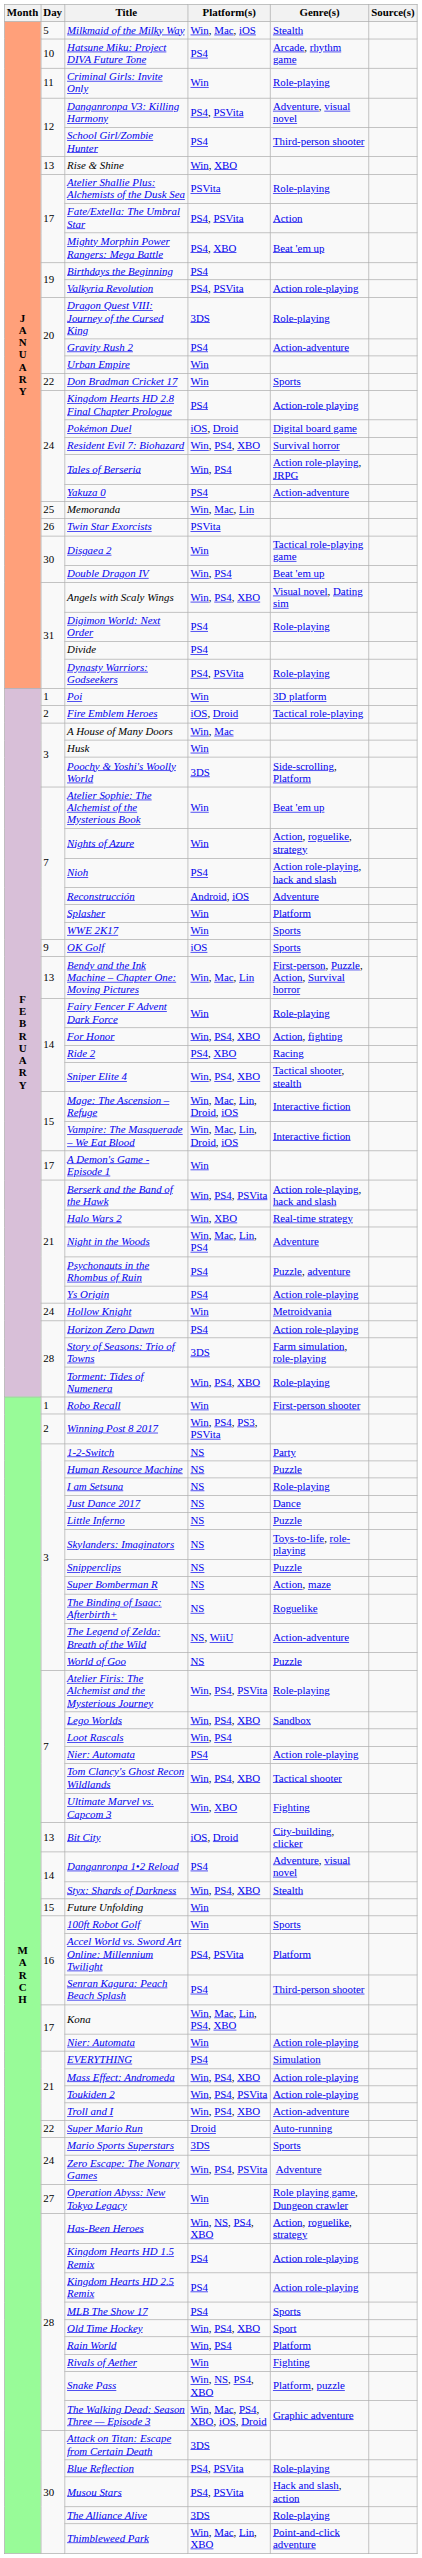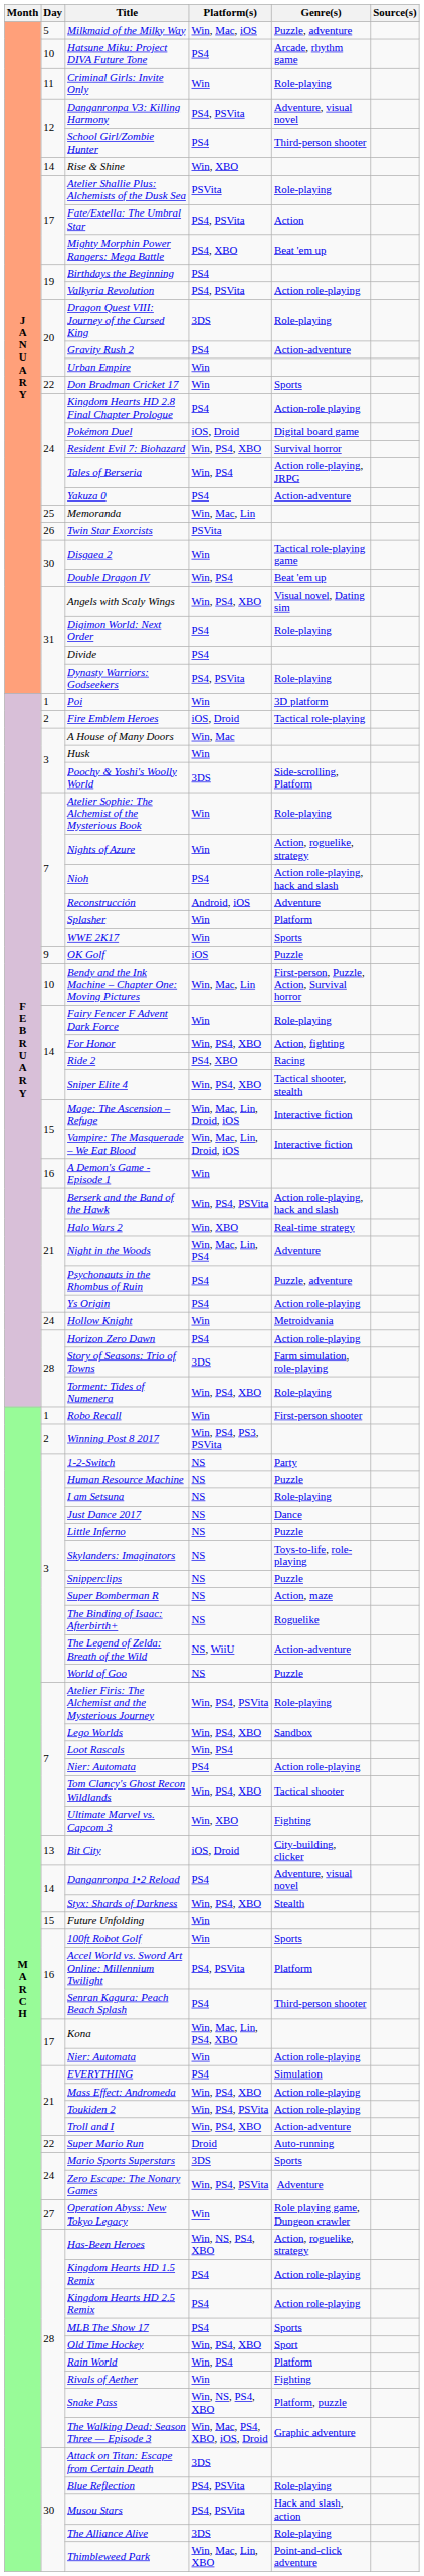Milkmaid of the Milky Way | Genre(s): Stealth -> Puzzle, adventure
Rise & Shine | Day: 13 -> 14
Atelier Sophie: The Alchemist of the Mysterious Book | Genre(s): Beat 'em up -> Role-playing
OK Golf | Genre(s): Sports -> Puzzle
Bendy and the Ink Machine – Chapter One: Moving Pictures | Day: 13 -> 10
A Demon's Game - Episode 1 | Day: 17 -> 16
